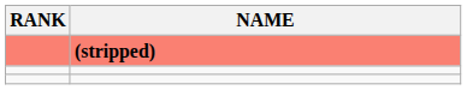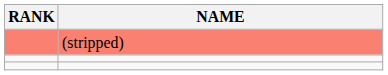row 2 | NAME: bold -> normal
